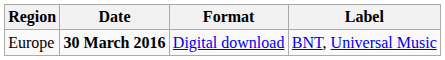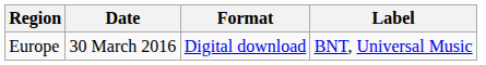Europe | Date: bold -> normal
